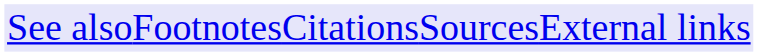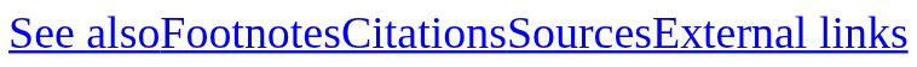row 1 | column 1: lavender background -> no background
